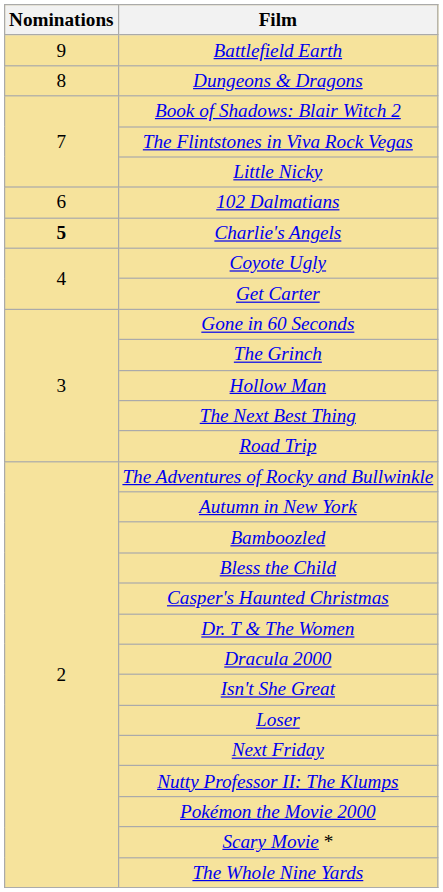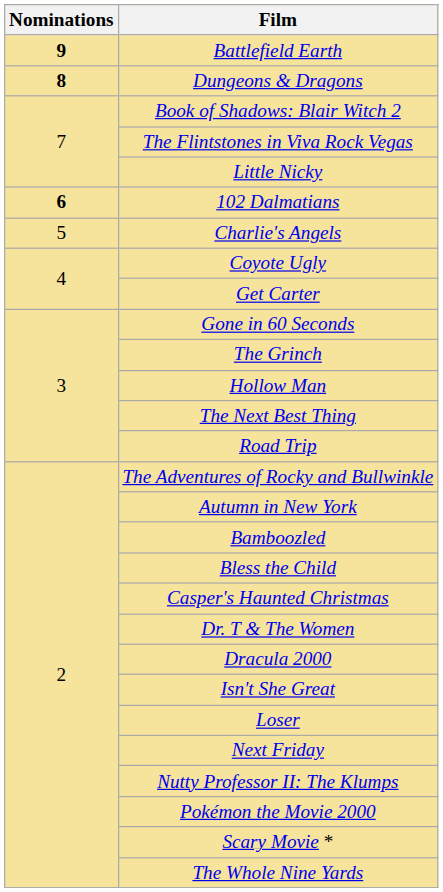Battlefield Earth | Nominations: normal -> bold
Dungeons & Dragons | Nominations: normal -> bold
102 Dalmatians | Nominations: normal -> bold
Charlie's Angels | Nominations: bold -> normal
